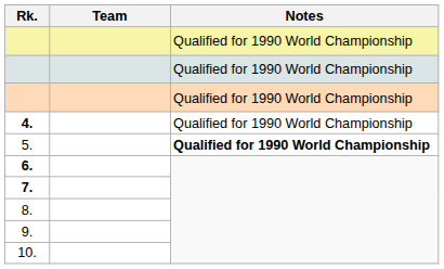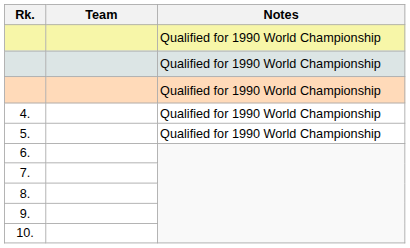4. | Rk.: bold -> normal
5. | Notes: bold -> normal
6. | Rk.: bold -> normal
7. | Rk.: bold -> normal
